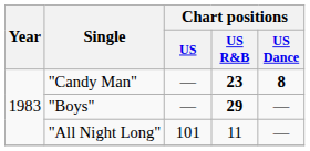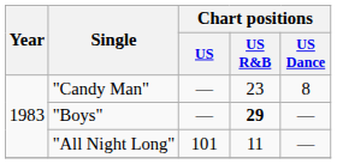"Candy Man" | Chart positions / US R&B: bold -> normal
"Candy Man" | Chart positions / US Dance: bold -> normal
